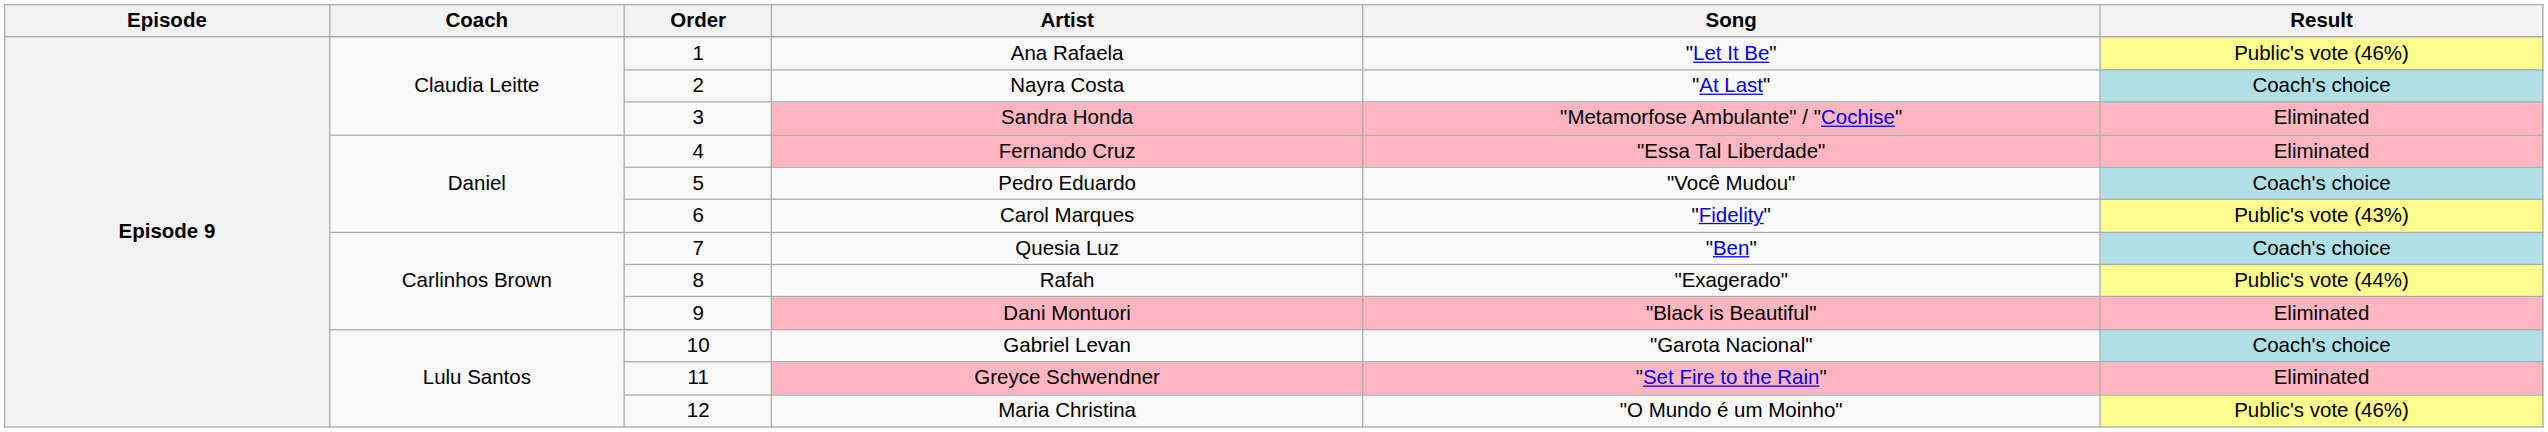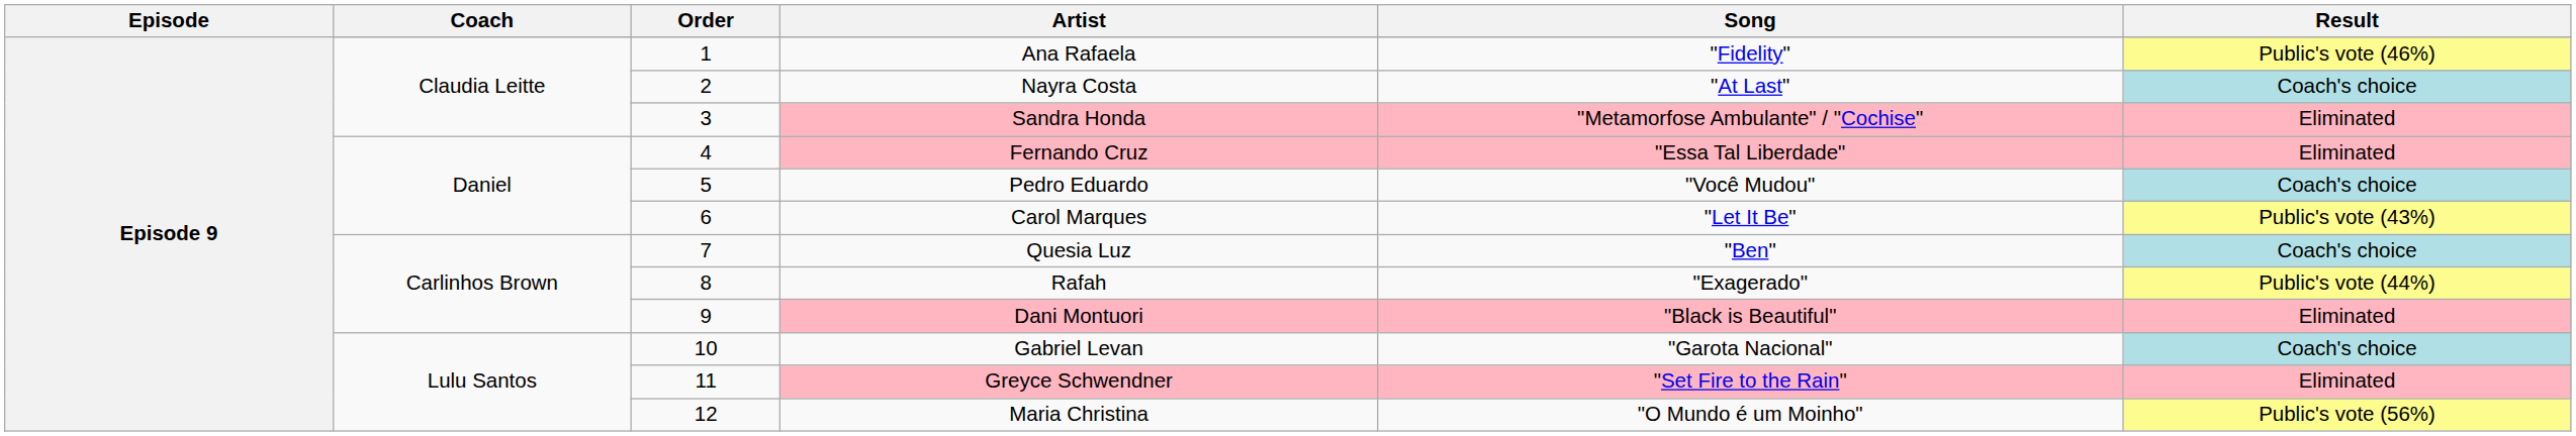Ana Rafaela | Song: "Let It Be" -> "Fidelity"
Carol Marques | Song: "Fidelity" -> "Let It Be"
Maria Christina | Result: Public's vote (46%) -> Public's vote (56%)
